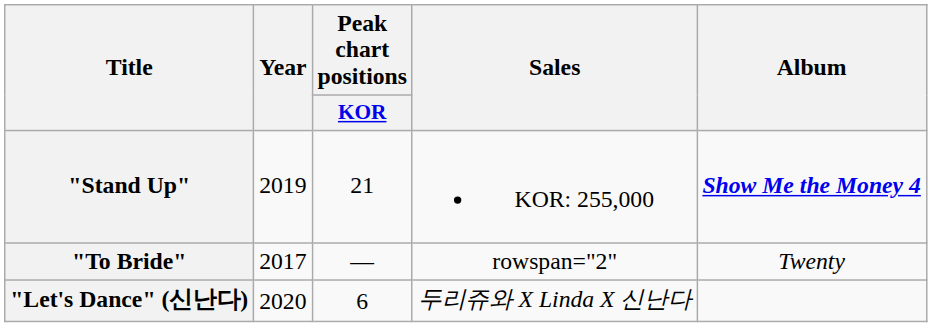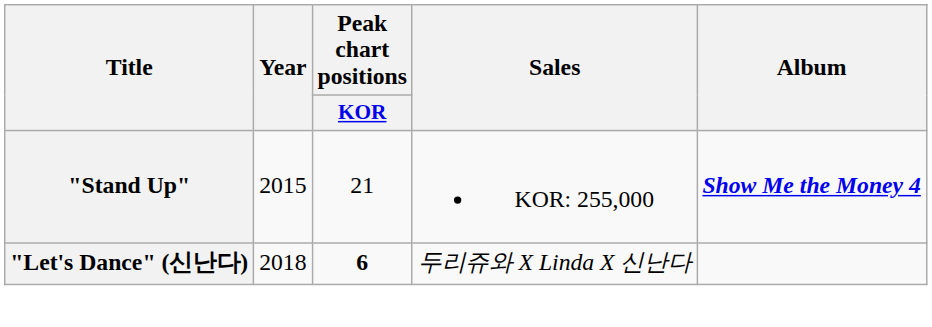"Stand Up" | Year: 2019 -> 2015
- row: "To Bride" | 2017 | — | rowspan="2" | Twenty
"Let's Dance" (신난다) | Year: 2020 -> 2018
"Let's Dance" (신난다) | Peak chart positions / KOR: normal -> bold
